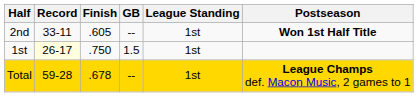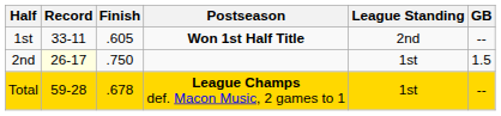columns swapped: GB <-> Postseason
row 2 | Half: 2nd -> 1st
row 2 | League Standing: 1st -> 2nd
row 3 | Half: 1st -> 2nd
